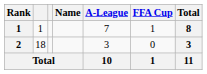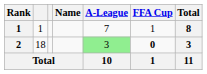2 | A-League: no background -> lightgreen background
2 | FFA Cup: normal -> bold
